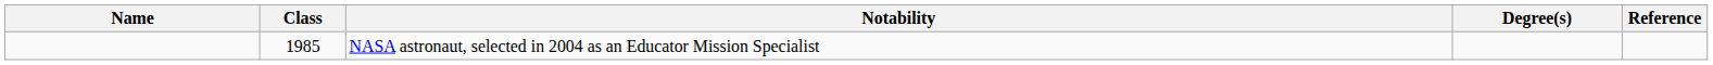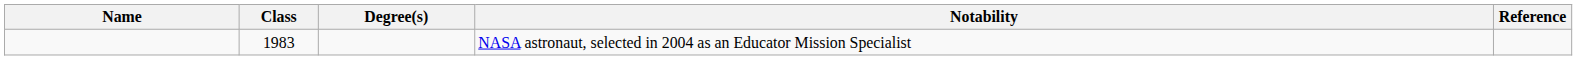columns swapped: Degree(s) <-> Notability
row 2 | Class: 1985 -> 1983
